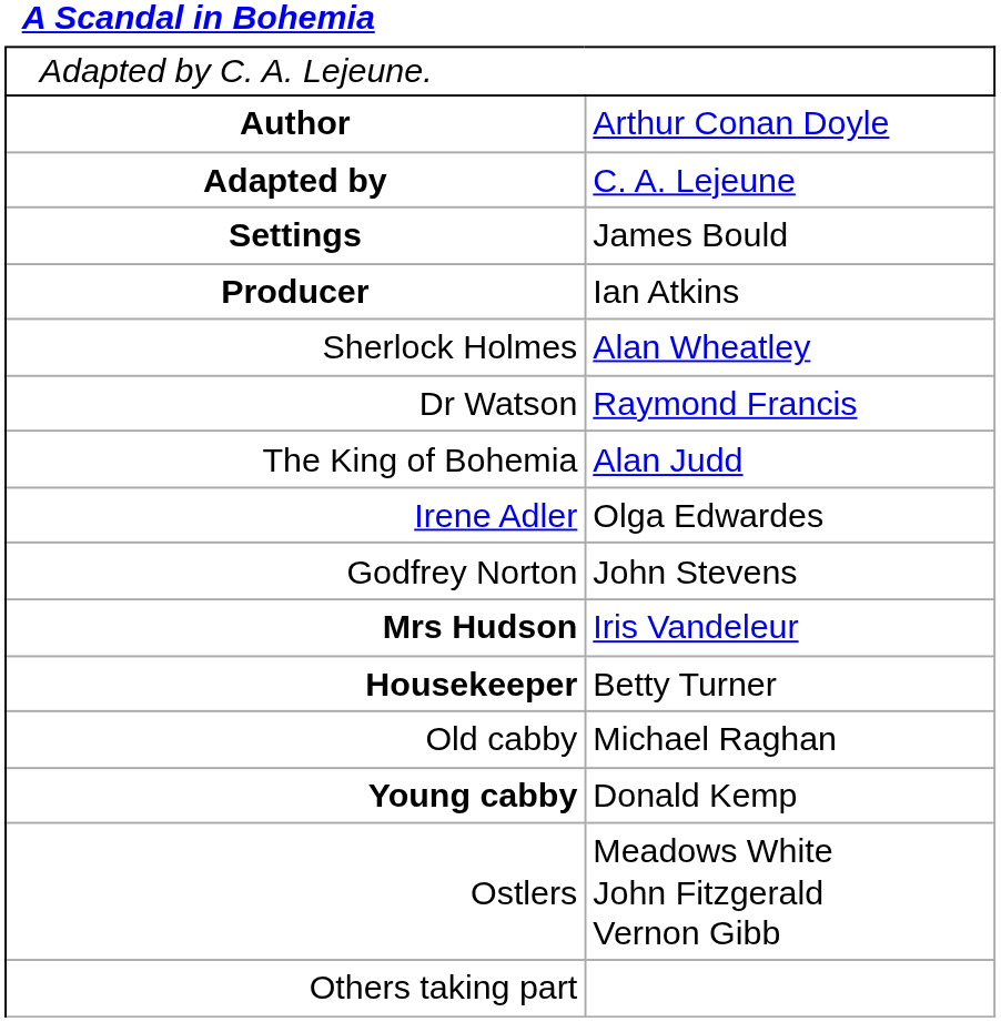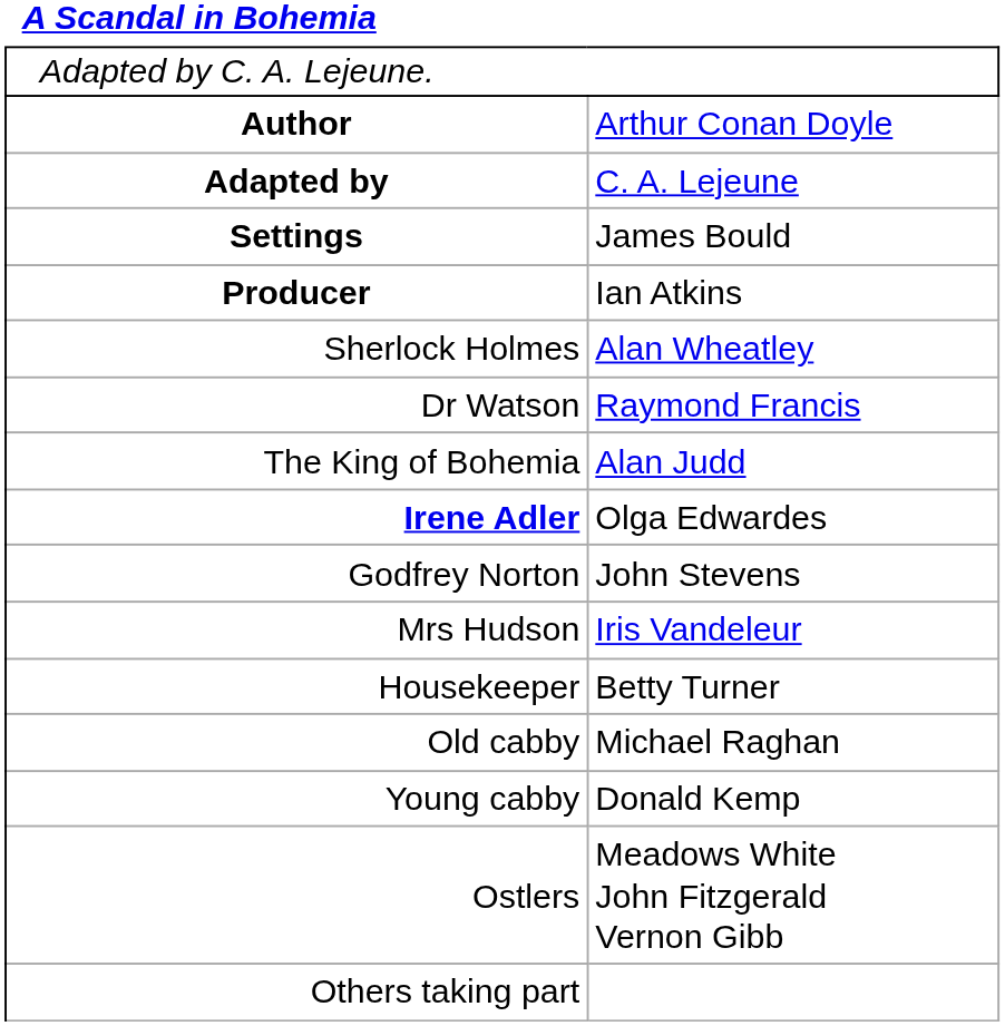Irene Adler | column 2: normal -> bold
Mrs Hudson | column 2: bold -> normal
Housekeeper | column 2: bold -> normal
Young cabby | column 2: bold -> normal
